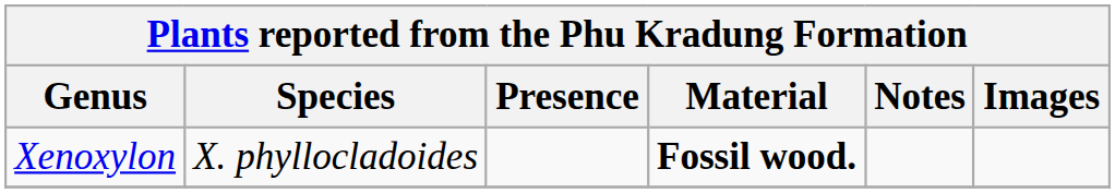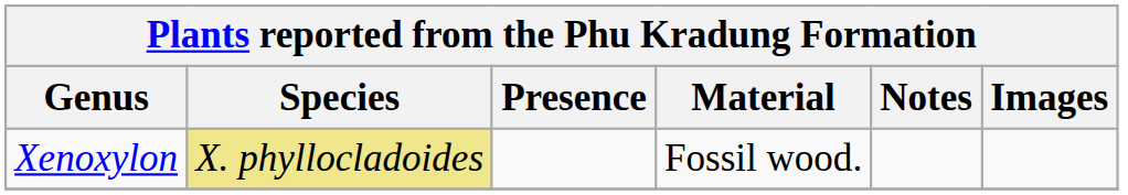Xenoxylon | Species: no background -> khaki background
Xenoxylon | Material: bold -> normal
